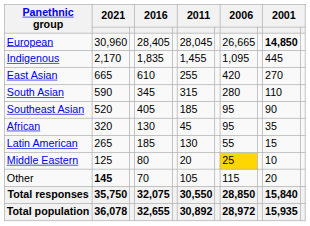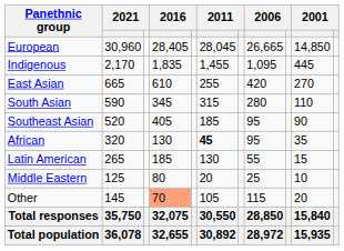European | column 10: bold -> normal
African | column 6: normal -> bold
Middle Eastern | column 8: gold background -> no background
Other | column 2: bold -> normal
Other | column 4: no background -> lightsalmon background
